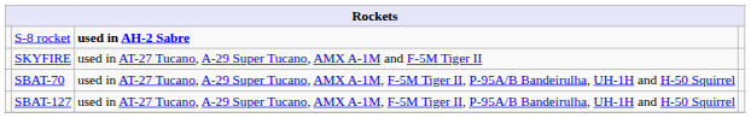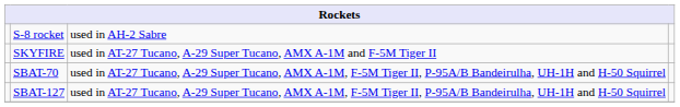S-8 rocket | column 3: bold -> normal
